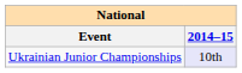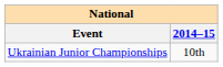Ukrainian Junior Championships | 2014–15: lavender background -> no background
